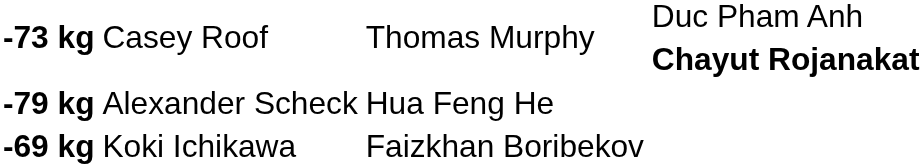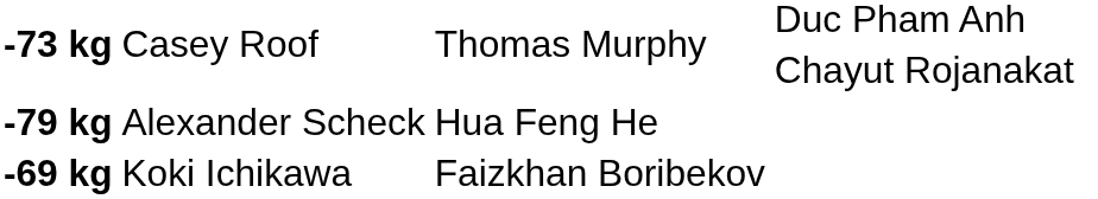row 2 | column 4: bold -> normal
